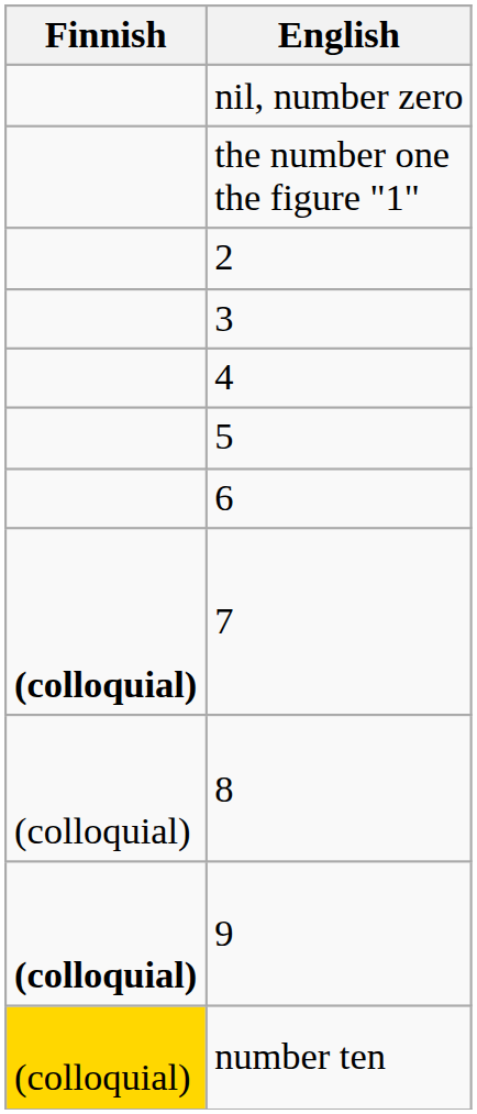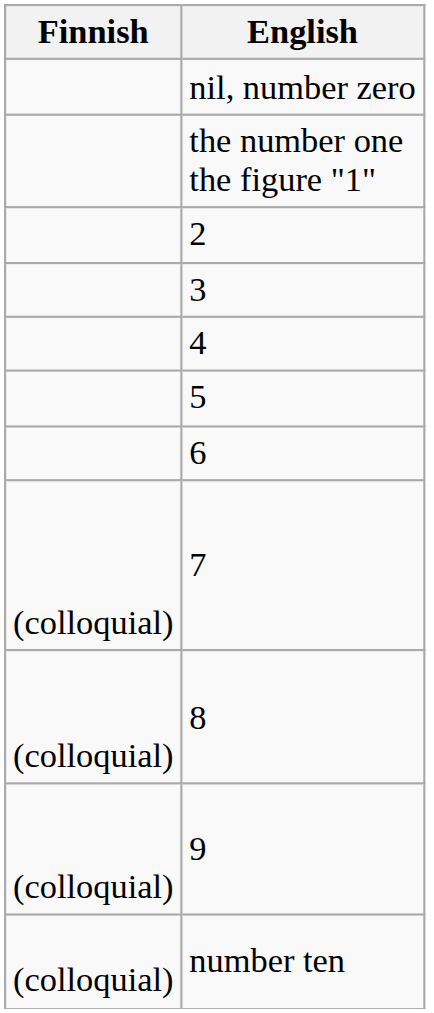7 | Finnish: bold -> normal
9 | Finnish: bold -> normal
number ten | Finnish: gold background -> no background
